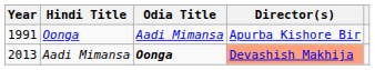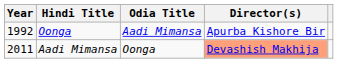row 2 | Year: 1991 -> 1992
row 3 | Year: 2013 -> 2011
row 3 | Odia Title: bold -> normal
